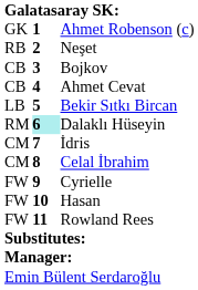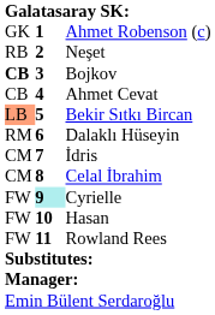Bojkov | column 1: normal -> bold
Bekir Sıtkı Bircan | column 1: no background -> lightsalmon background
Dalaklı Hüseyin | column 2: paleturquoise background -> no background
Cyrielle | column 2: no background -> paleturquoise background
